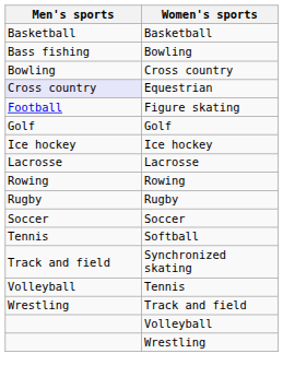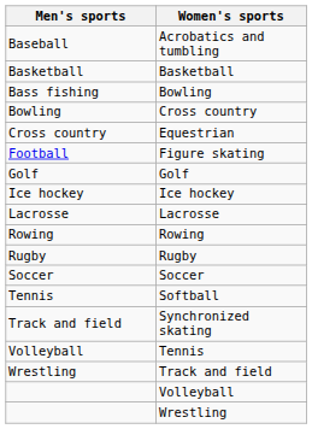+ row: Baseball | Acrobatics and tumbling
Equestrian | Men's sports: lavender background -> no background
